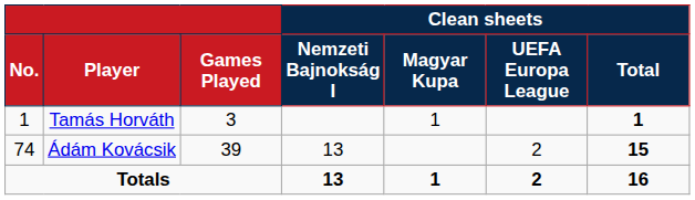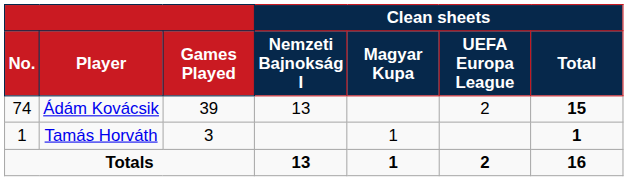rows swapped: Ádám Kovácsik <-> Tamás Horváth
